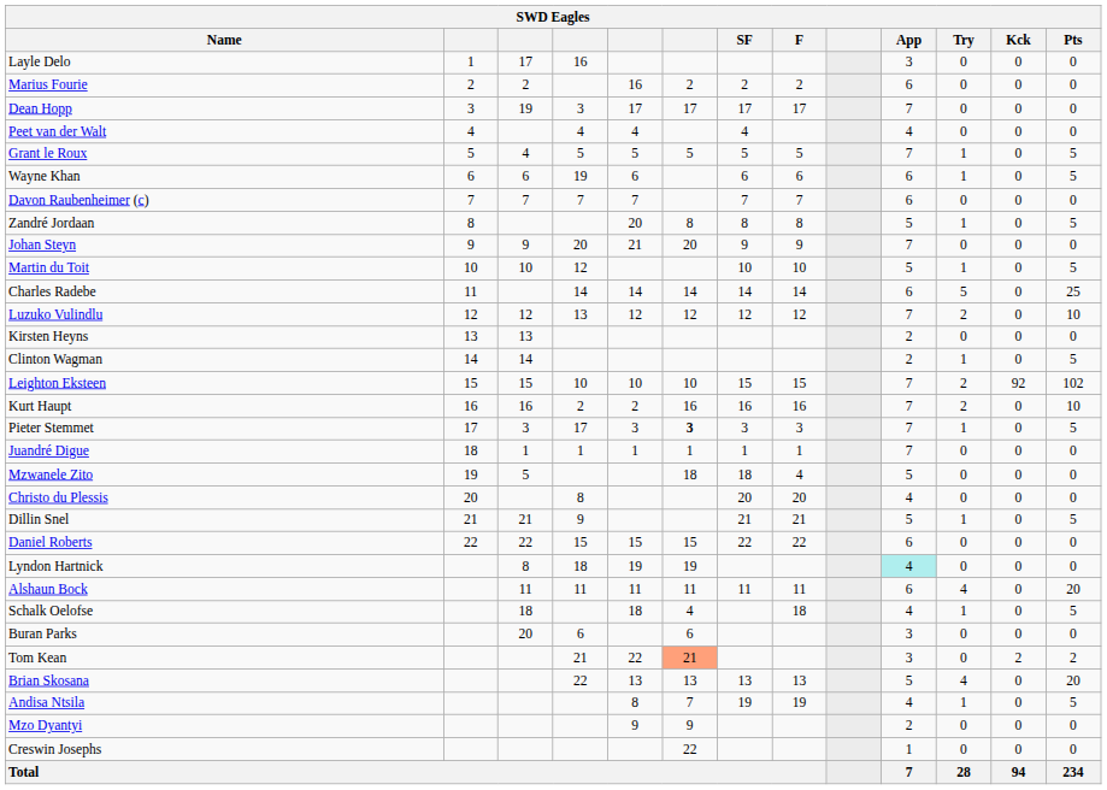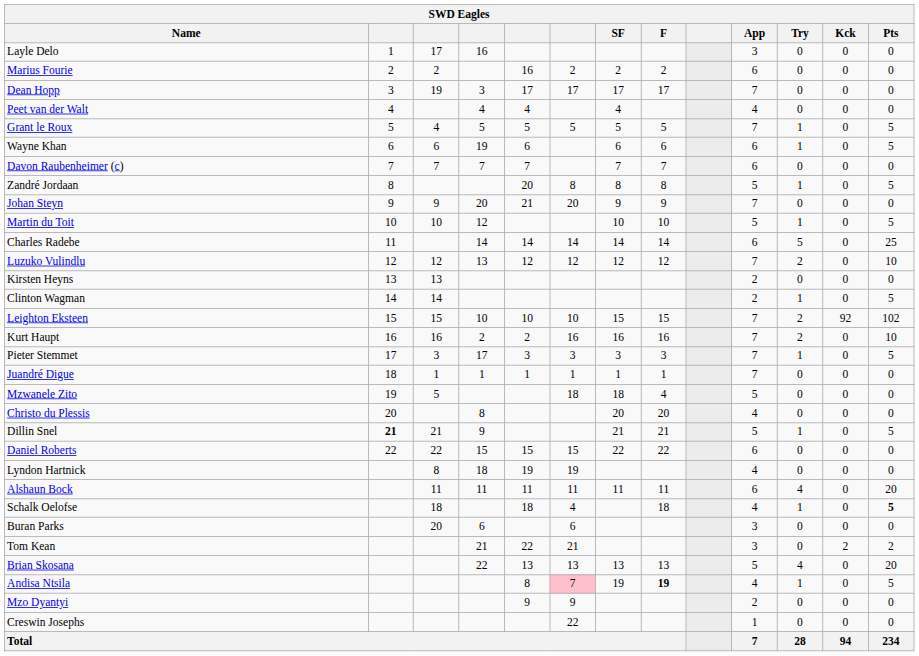Pieter Stemmet | column 6: bold -> normal
Dillin Snel | column 2: normal -> bold
Lyndon Hartnick | App: paleturquoise background -> no background
Schalk Oelofse | Pts: normal -> bold
Tom Kean | column 6: lightsalmon background -> no background
Andisa Ntsila | column 6: no background -> pink background
Andisa Ntsila | F: normal -> bold
